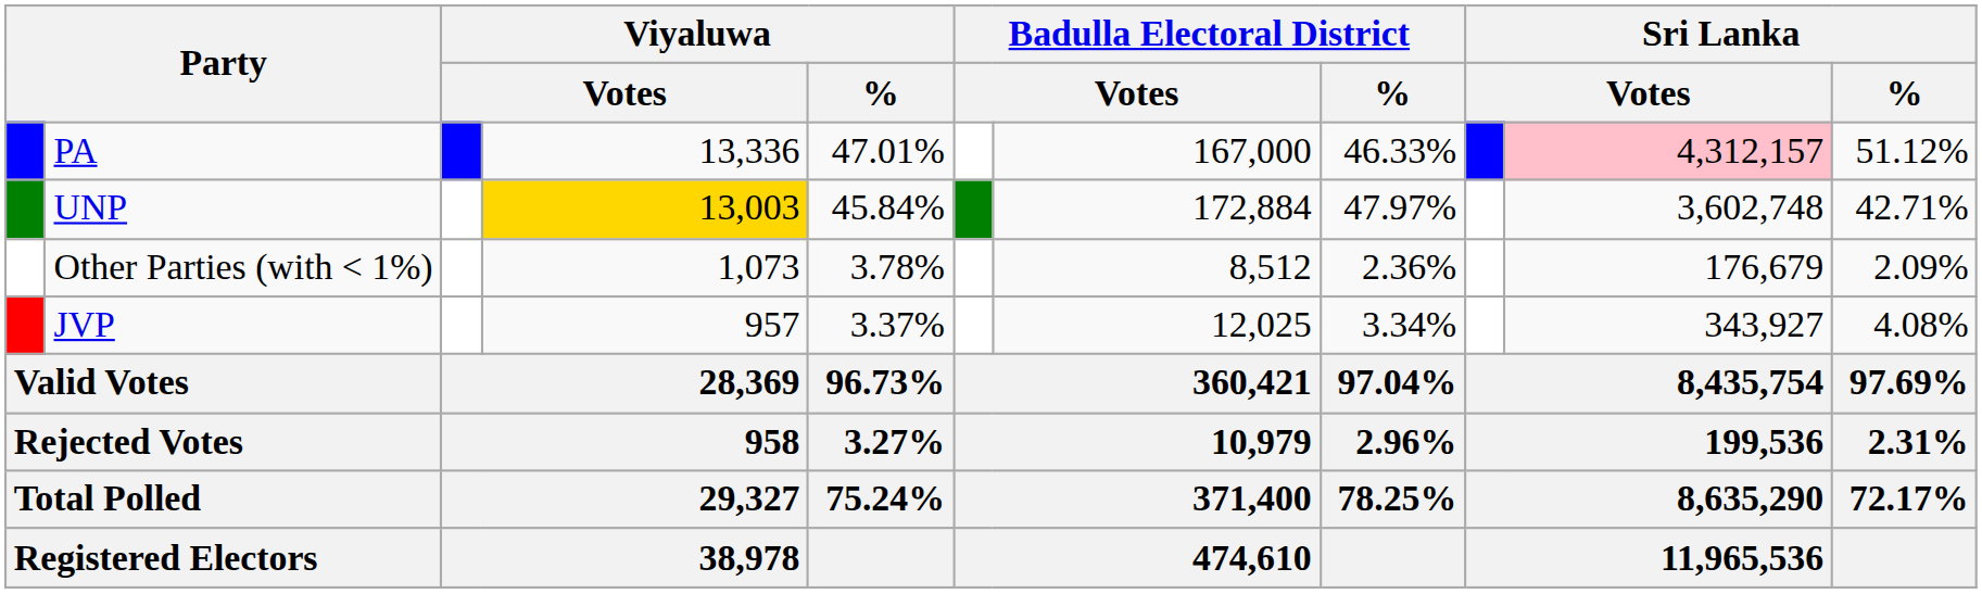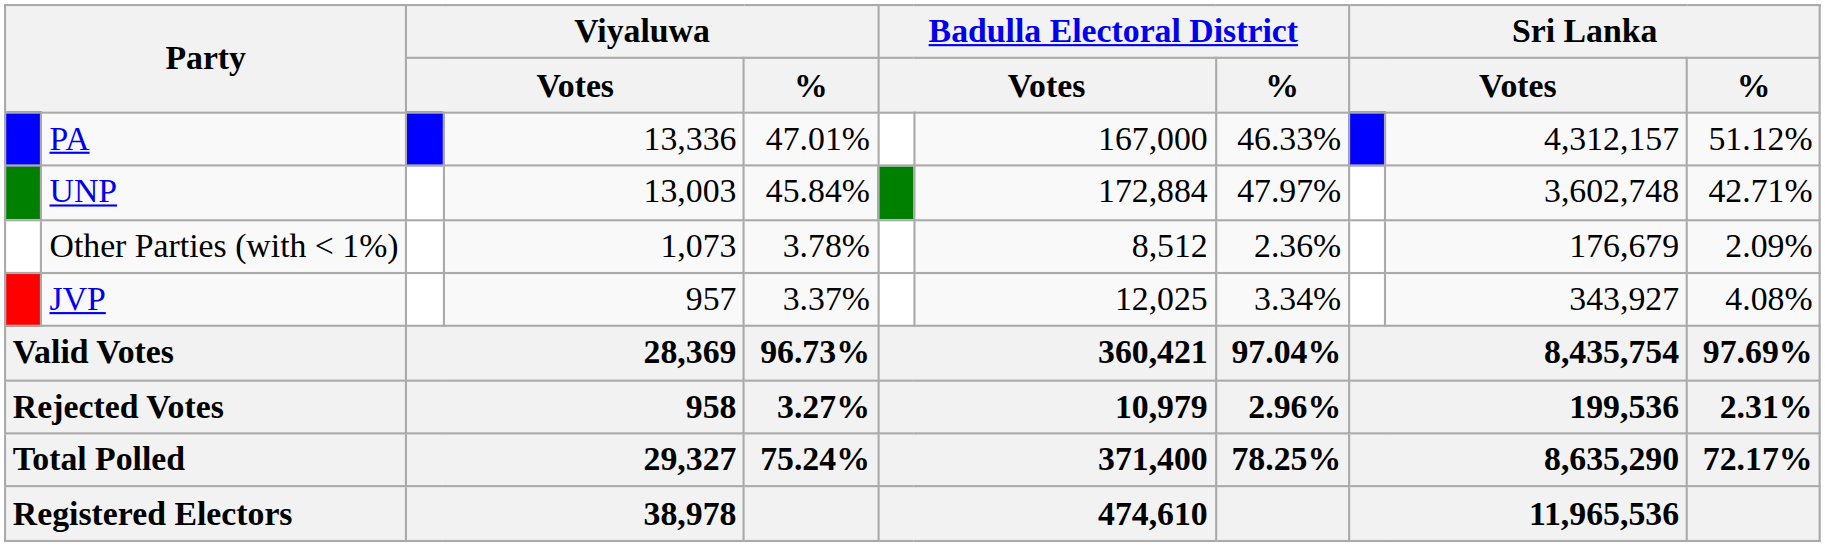PA | column 10: pink background -> no background
UNP | column 4: gold background -> no background
